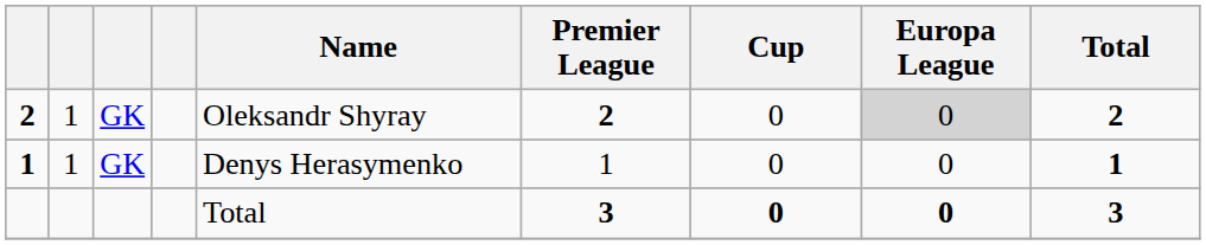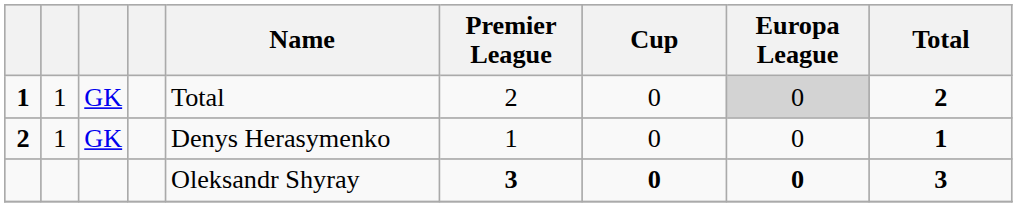row 2 | column 1: 2 -> 1
row 2 | Name: Oleksandr Shyray -> Total
row 2 | Premier League: bold -> normal
row 3 | column 1: 1 -> 2
row 4 | Name: Total -> Oleksandr Shyray
